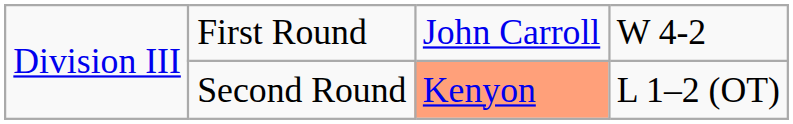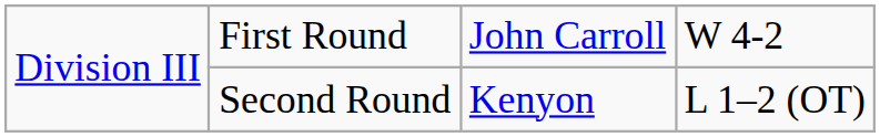Division III / Second Round | column 3: lightsalmon background -> no background
